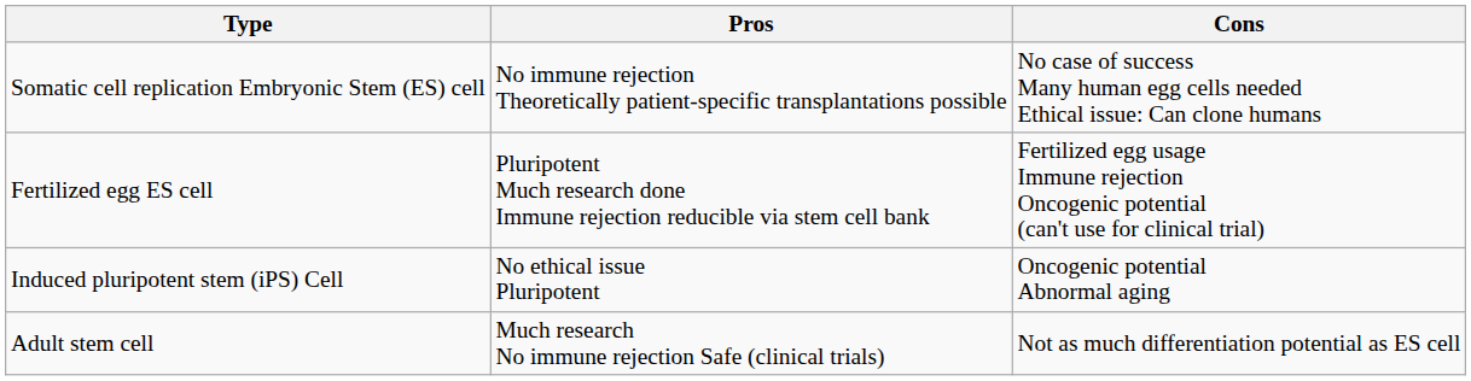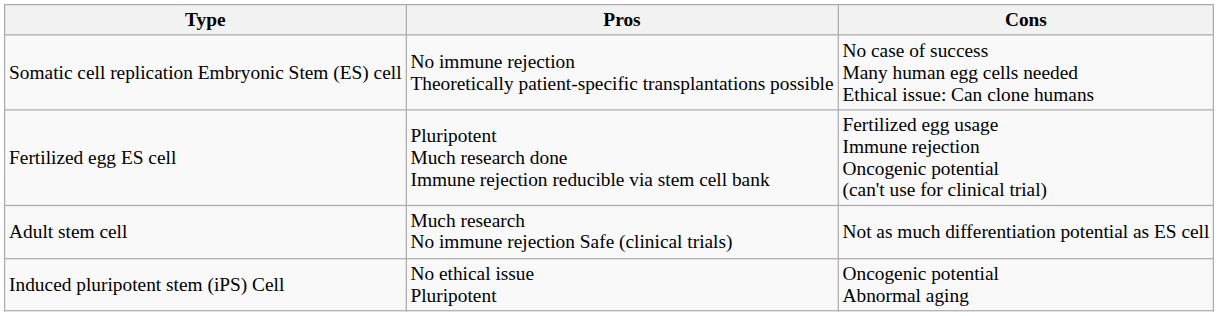rows swapped: Induced pluripotent stem (iPS) Cell <-> Adult stem cell
